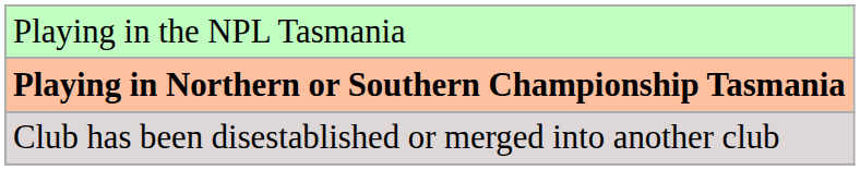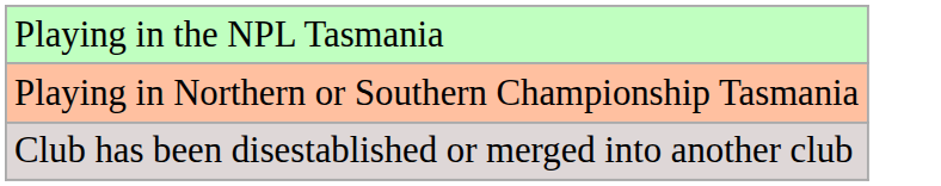row 2 | column 1: bold -> normal
